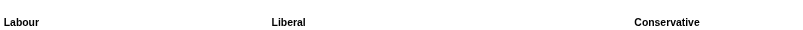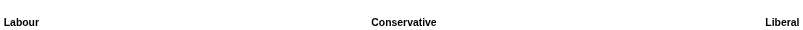columns swapped: 25 <-> 5
